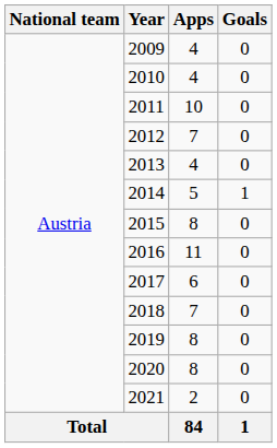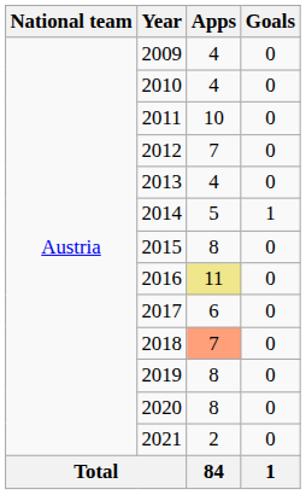2016 | Apps: no background -> khaki background
2018 | Apps: no background -> lightsalmon background
